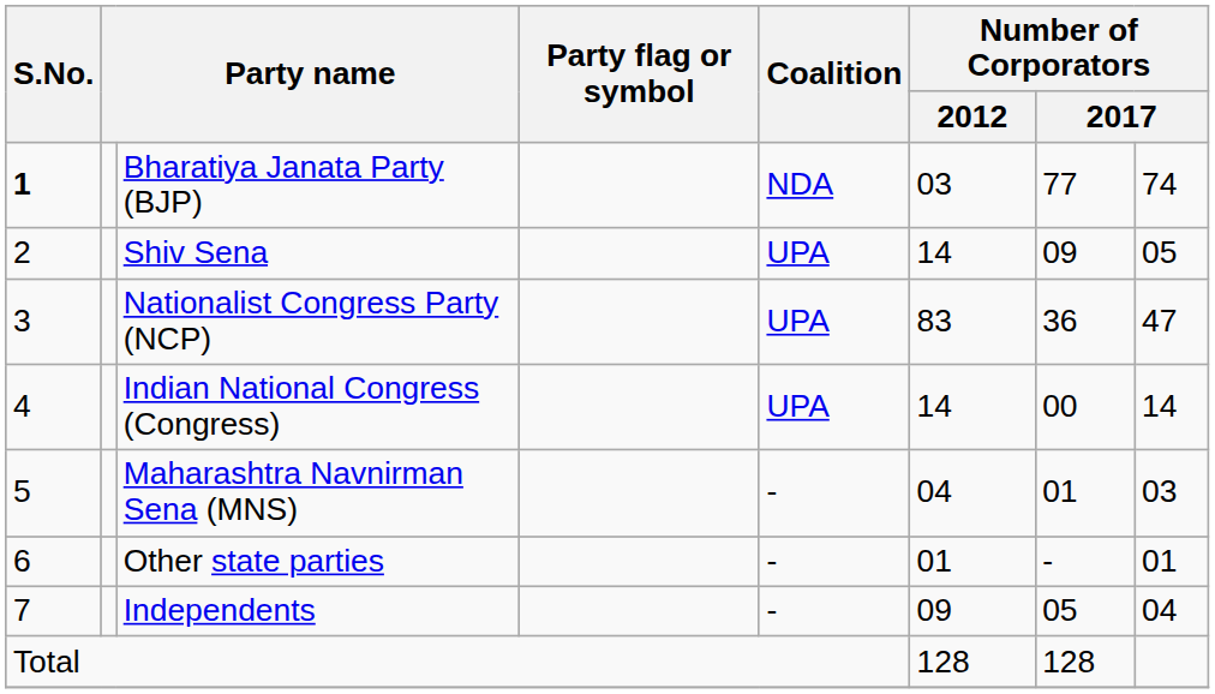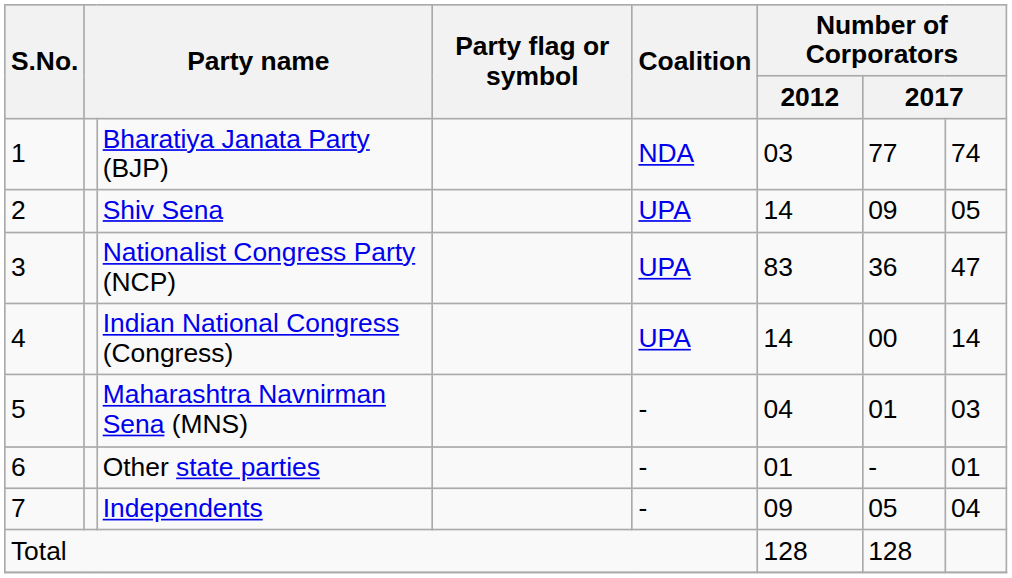Bharatiya Janata Party (BJP) | S.No.: bold -> normal
